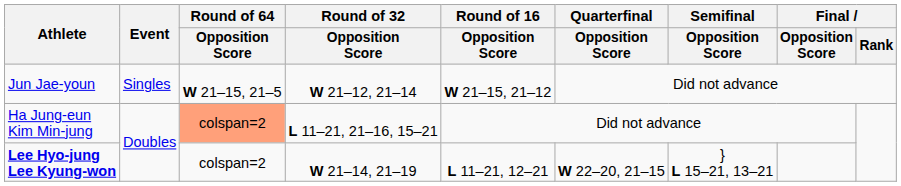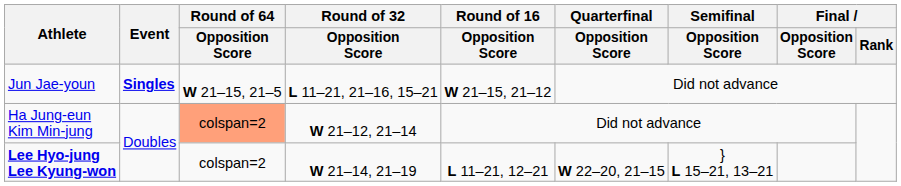Jun Jae-youn | Event: normal -> bold
Jun Jae-youn | Round of 32 / Opposition Score: W 21–12, 21–14 -> L 11–21, 21–16, 15–21
Ha Jung-eun Kim Min-jung | Round of 32 / Opposition Score: L 11–21, 21–16, 15–21 -> W 21–12, 21–14
